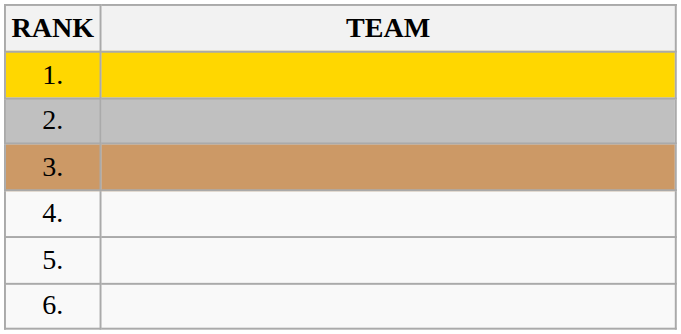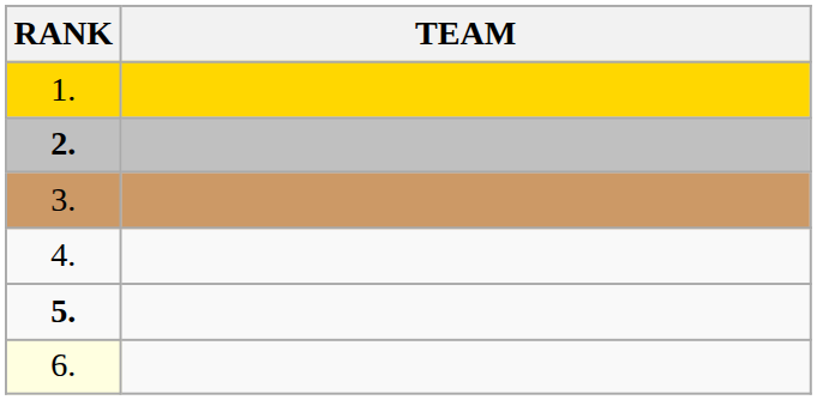2. | RANK: normal -> bold
5. | RANK: normal -> bold
6. | RANK: no background -> lightyellow background
